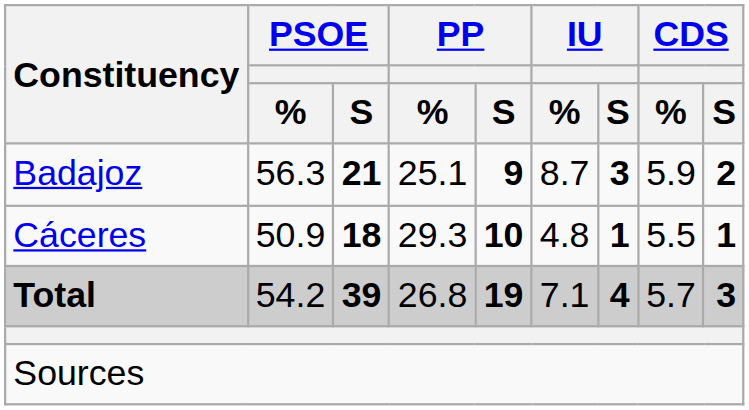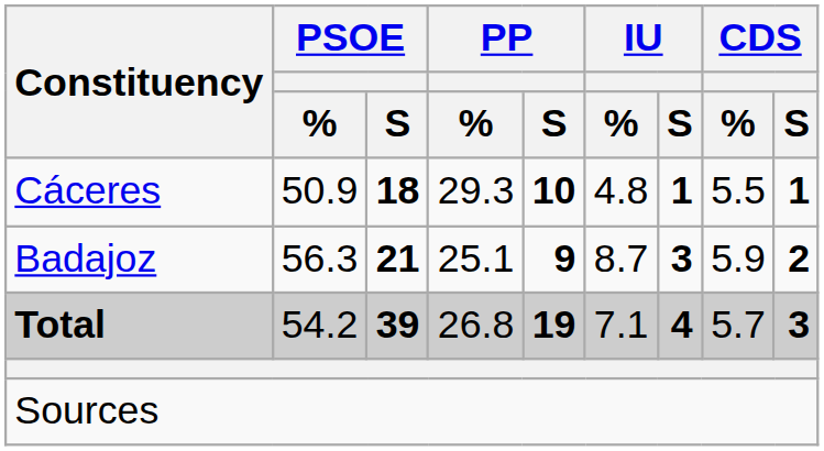rows swapped: Badajoz <-> Cáceres
